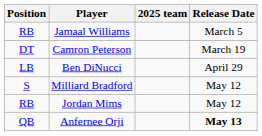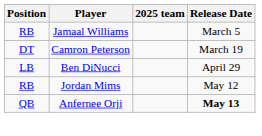- row: S | Milliard Bradford | May 12
